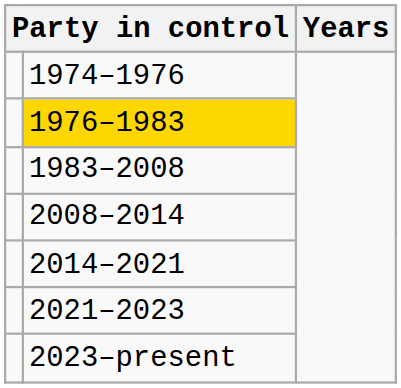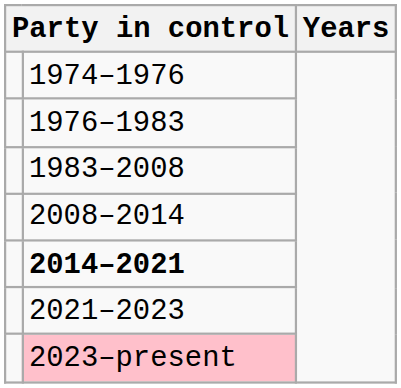1976–1983 | column 2: gold background -> no background
2014–2021 | column 2: normal -> bold
2023–present | column 2: no background -> pink background
